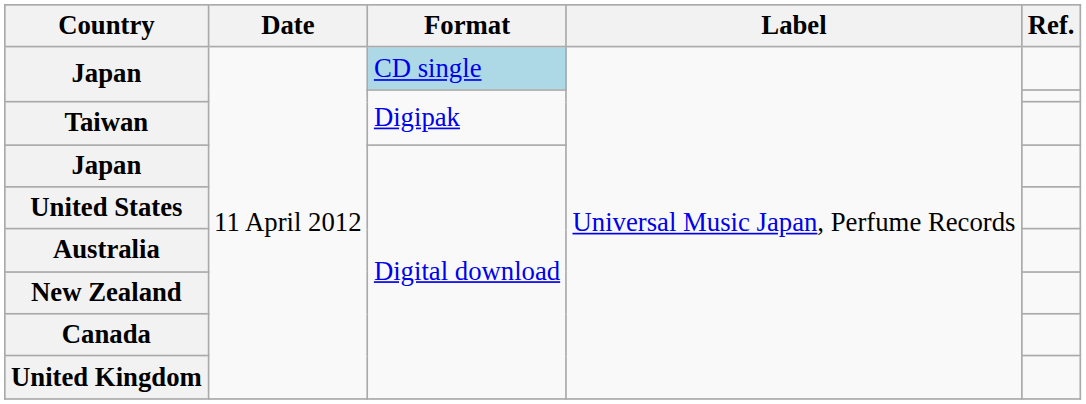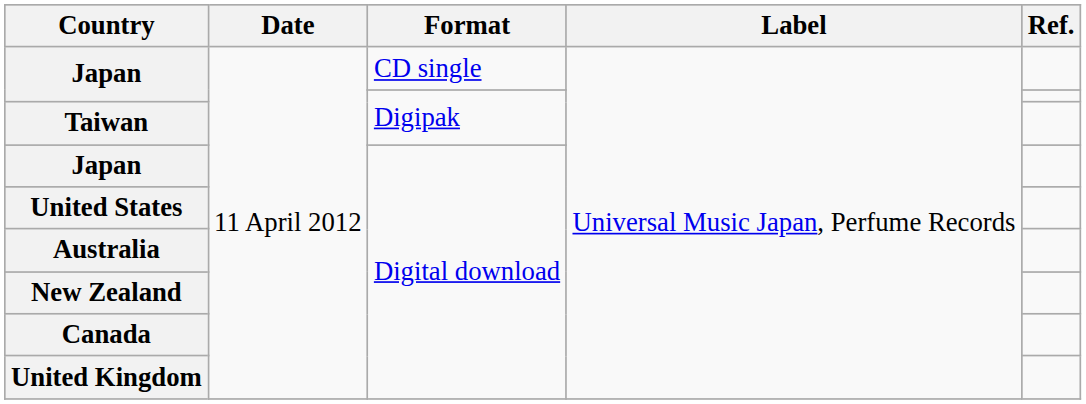Japan / CD single | Format: lightblue background -> no background
